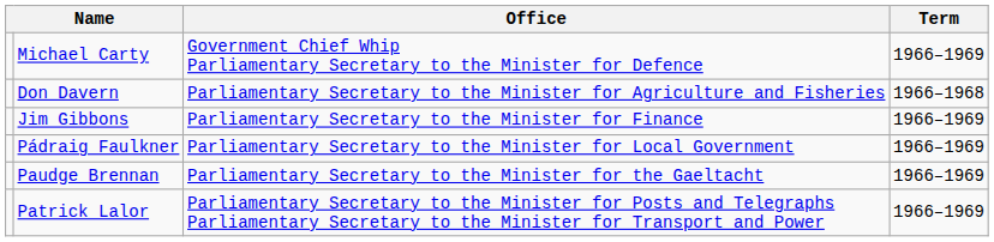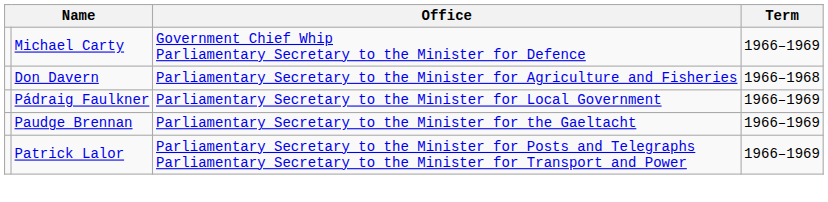- row: Jim Gibbons | Parliamentary Secretary to the Minister for Finance | 1966–1969
